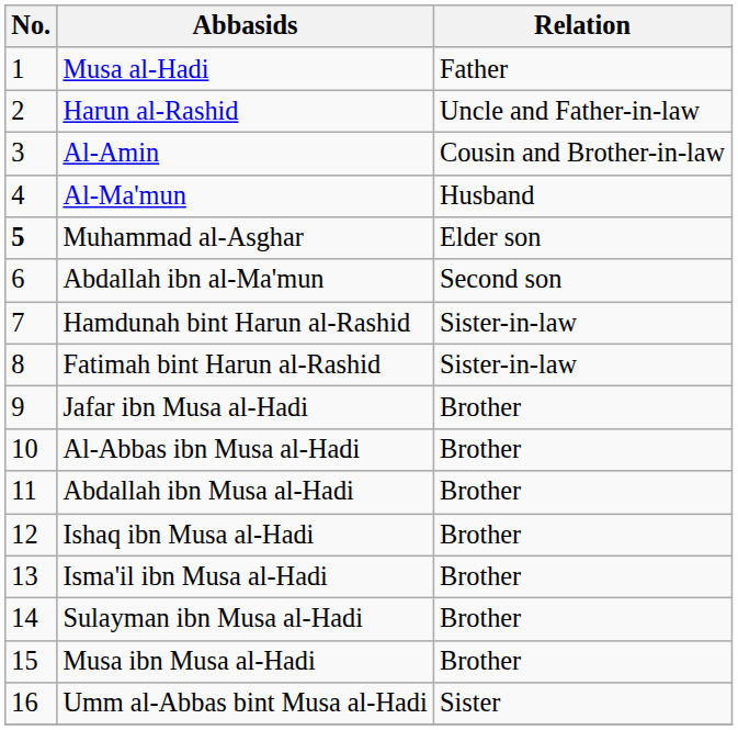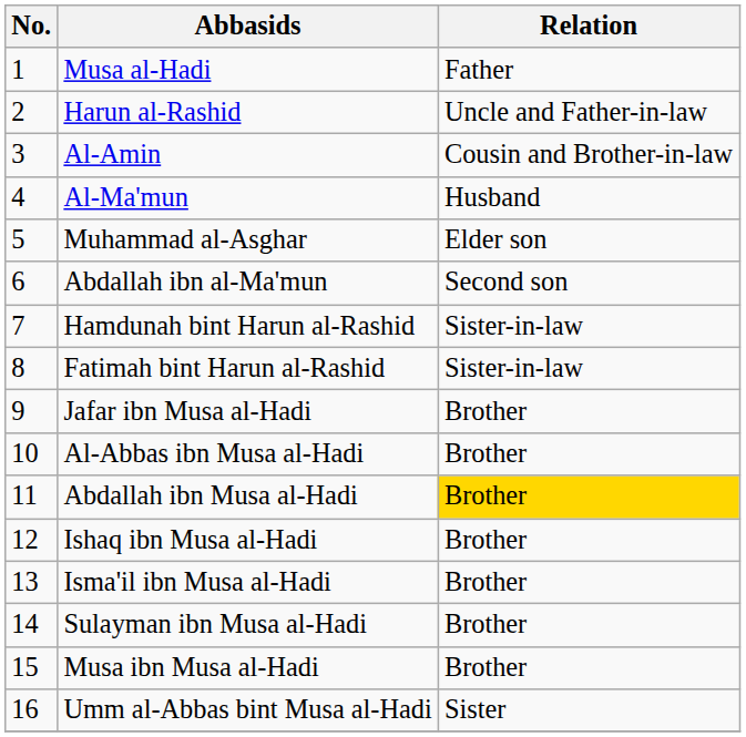Muhammad al-Asghar | No.: bold -> normal
Abdallah ibn Musa al-Hadi | Relation: no background -> gold background
